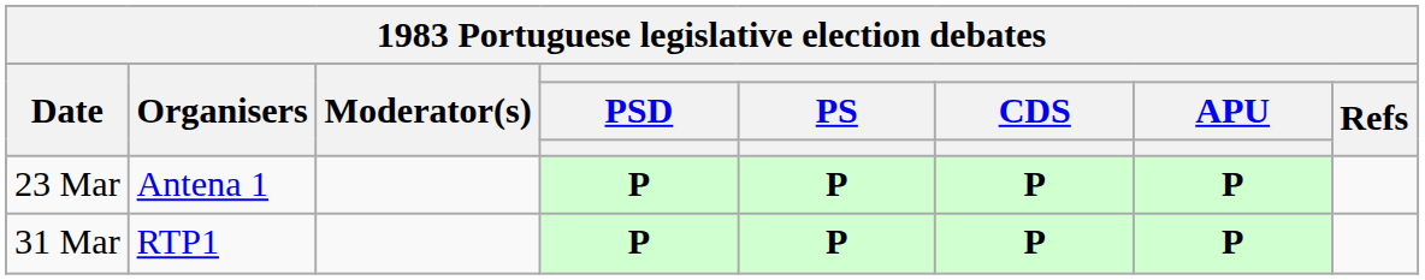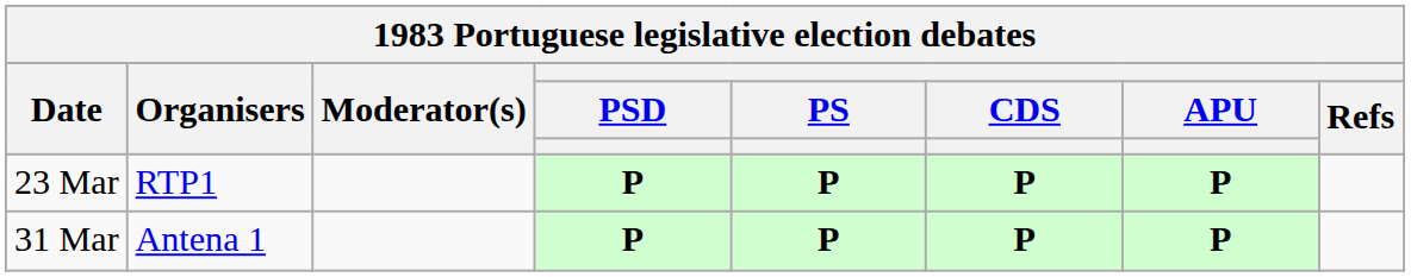23 Mar | 1983 Portuguese legislative election debates / Organisers: Antena 1 -> RTP1
31 Mar | 1983 Portuguese legislative election debates / Organisers: RTP1 -> Antena 1
